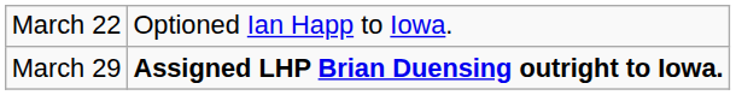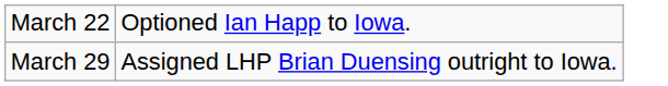March 29 | column 2: bold -> normal
